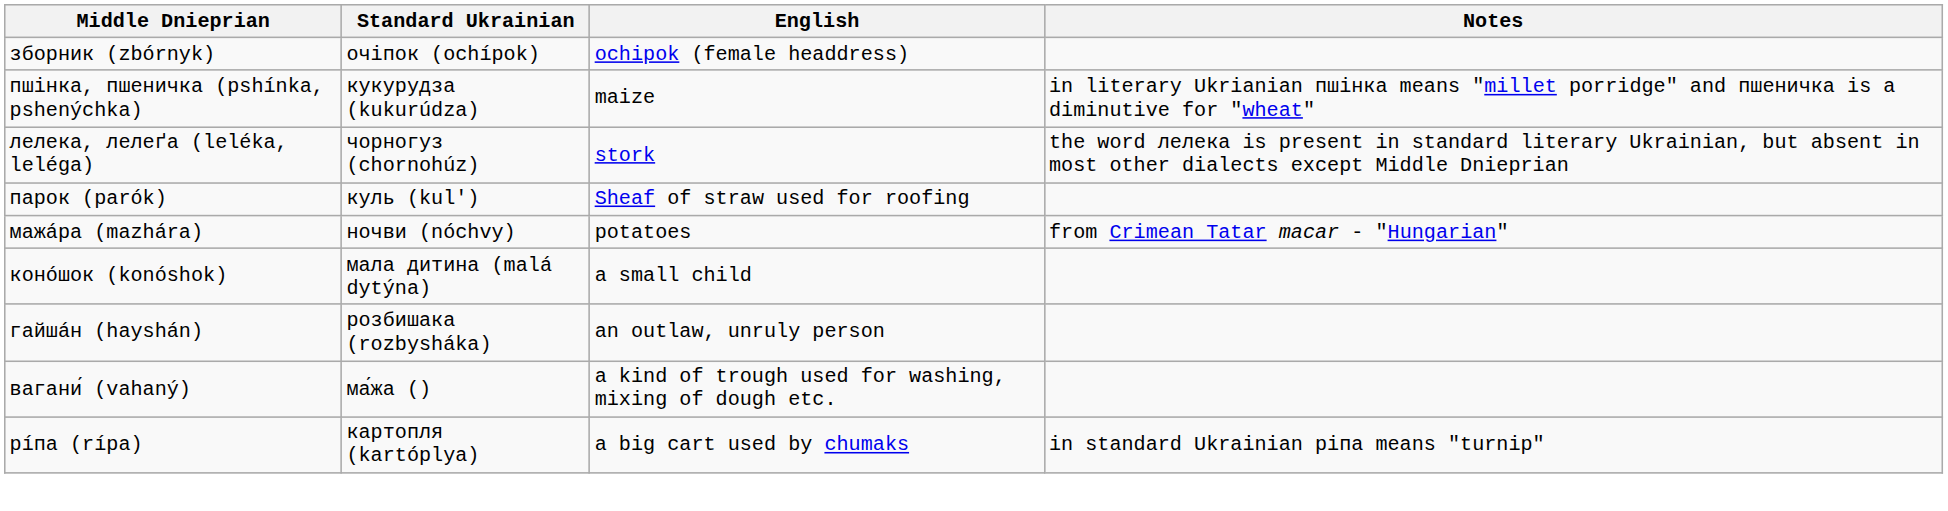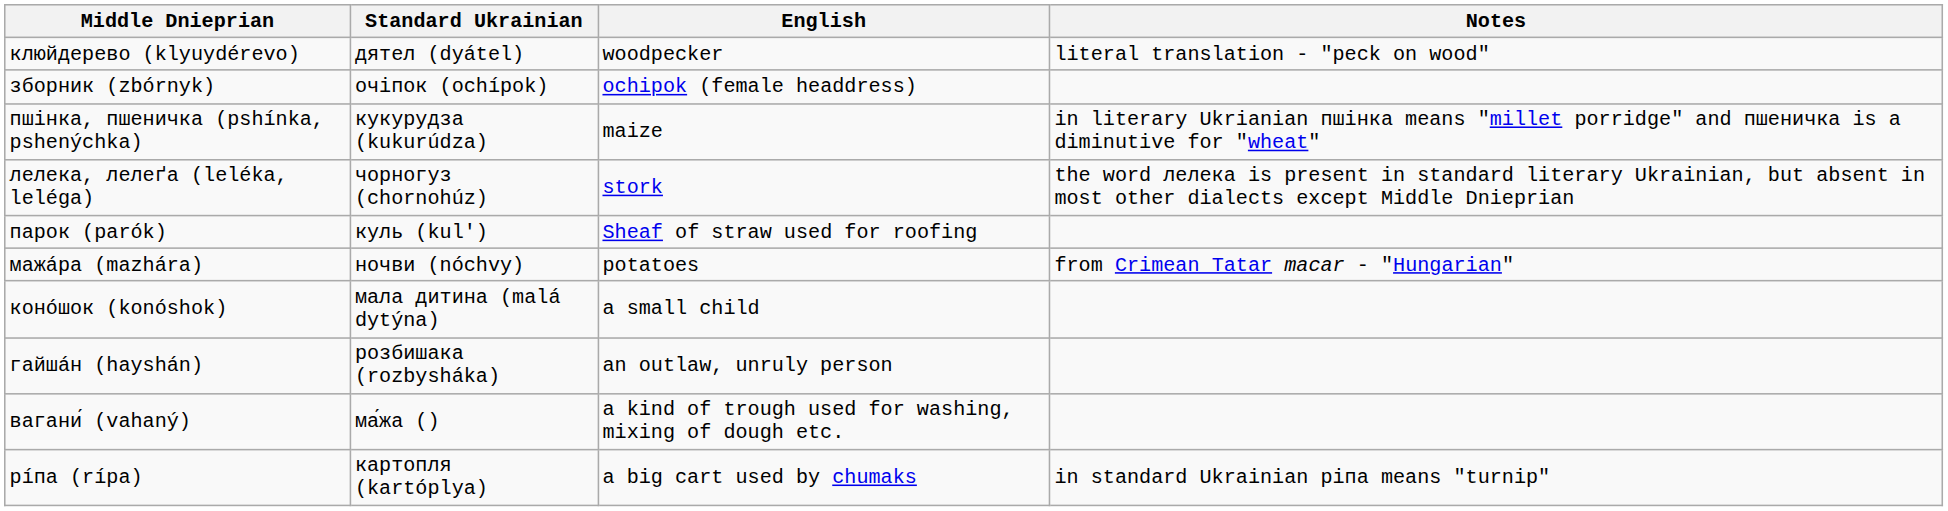+ row: клюйдерево (klyuydérevo) | дятел (dyátel) | woodpecker | literal translation - "peck on wood"
